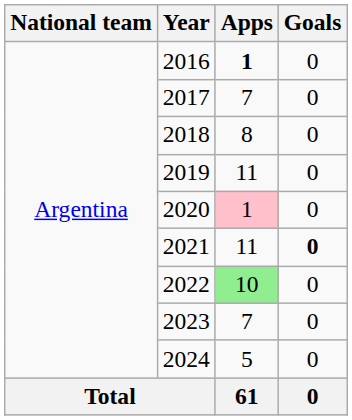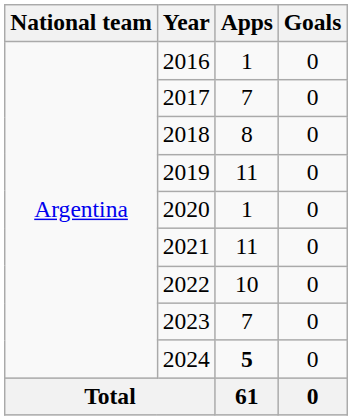2016 | Apps: bold -> normal
2020 | Apps: pink background -> no background
2021 | Goals: bold -> normal
2022 | Apps: lightgreen background -> no background
2024 | Apps: normal -> bold
